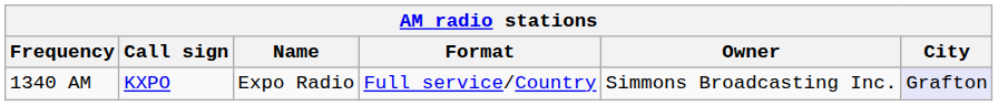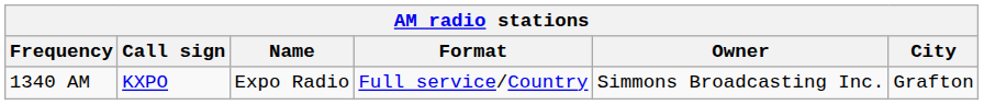1340 AM | City: lavender background -> no background
